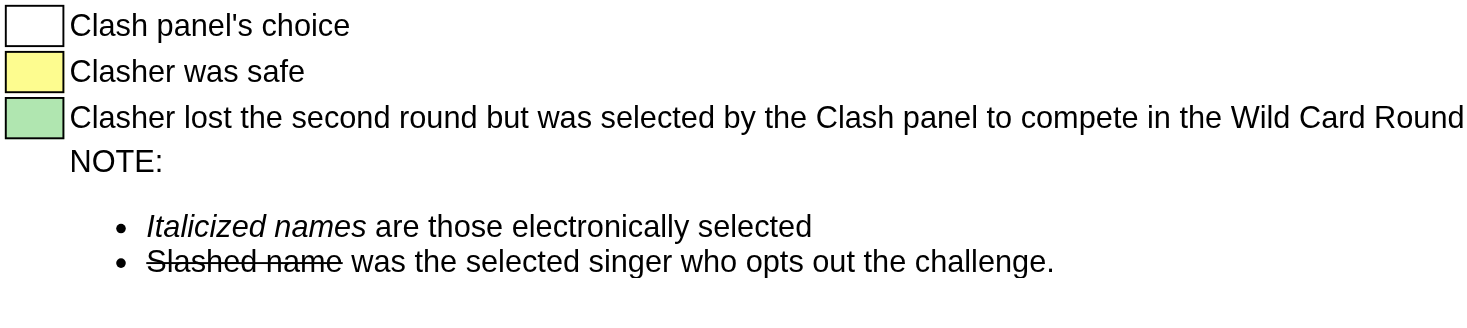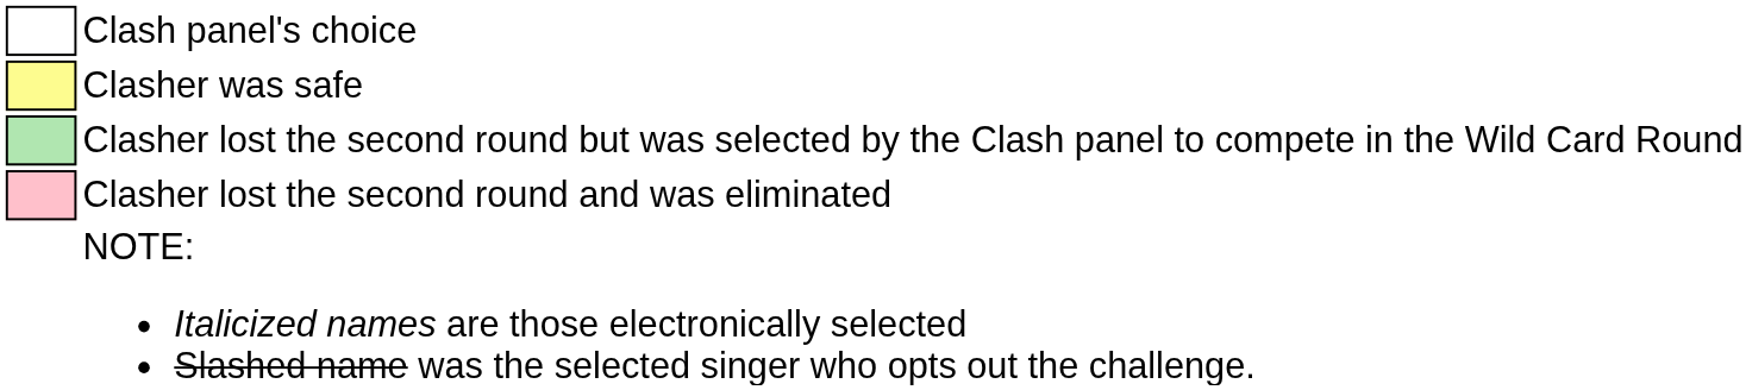+ row: Clasher lost the second round and was eliminated
